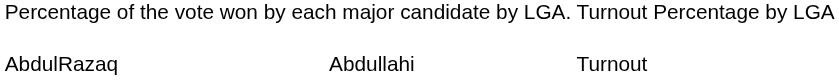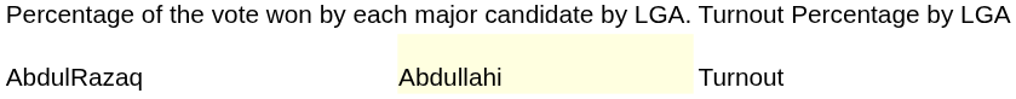AbdulRazaq | column 2: no background -> lightyellow background
